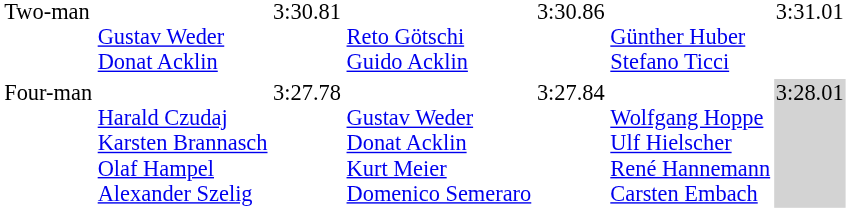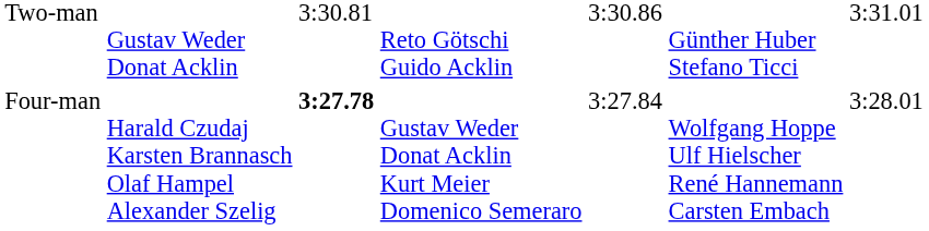Four-man | column 3: normal -> bold
Four-man | column 7: lightgrey background -> no background
